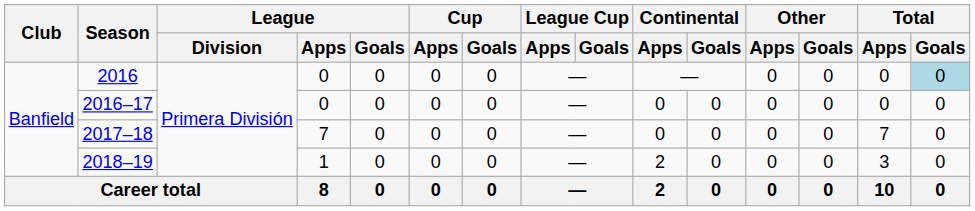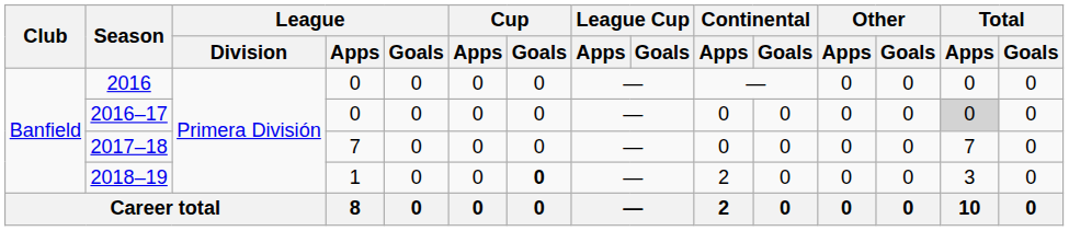2016 | Total / Goals: lightblue background -> no background
2016–17 | Total / Apps: no background -> lightgrey background
2018–19 | Cup / Goals: normal -> bold
